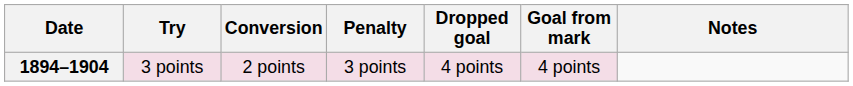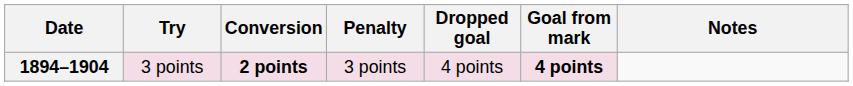1894–1904 | Conversion: normal -> bold
1894–1904 | Goal from mark: normal -> bold
